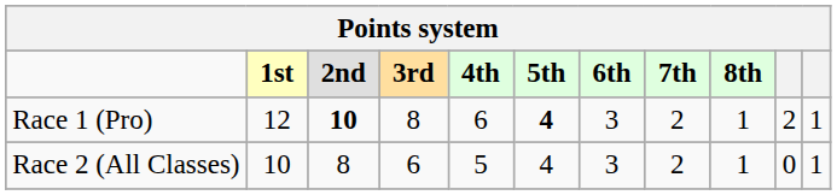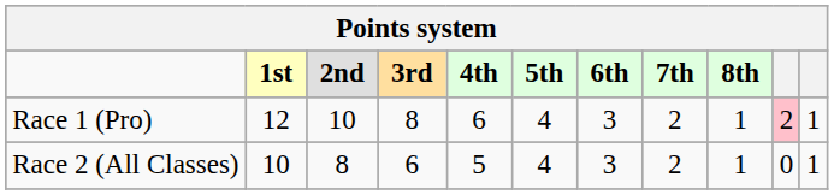Race 1 (Pro) | 2nd: bold -> normal
Race 1 (Pro) | 5th: bold -> normal
Race 1 (Pro) | column 10: no background -> pink background
